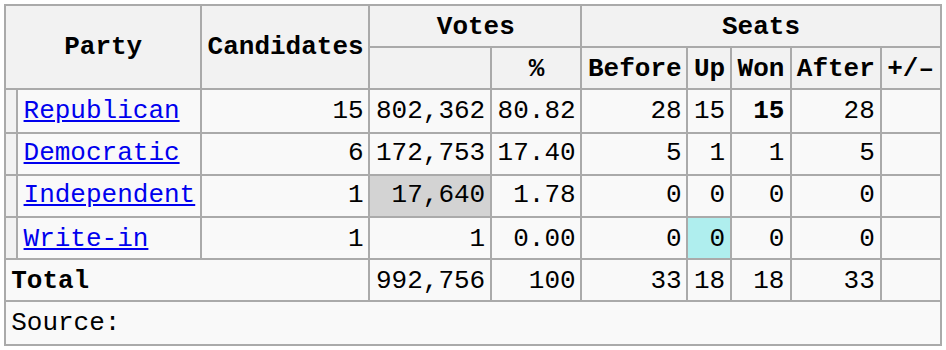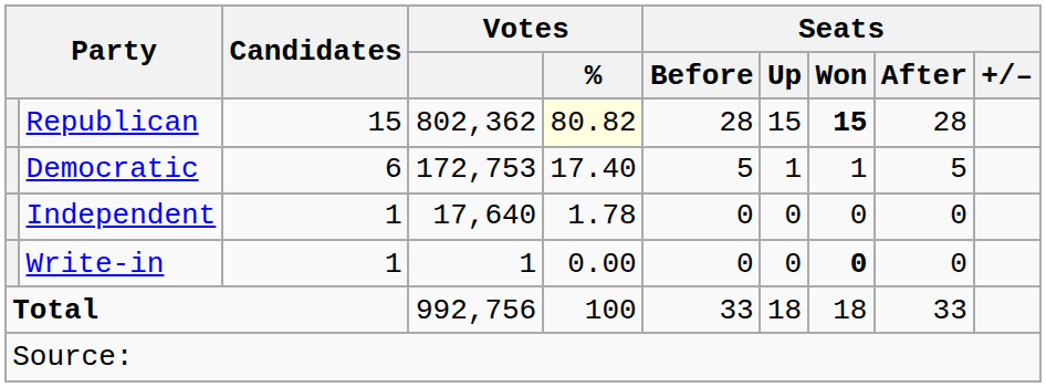Republican | Votes / %: no background -> lightyellow background
Independent | Votes: lightgrey background -> no background
Write-in | Seats / Up: paleturquoise background -> no background
Write-in | Seats / Won: normal -> bold
